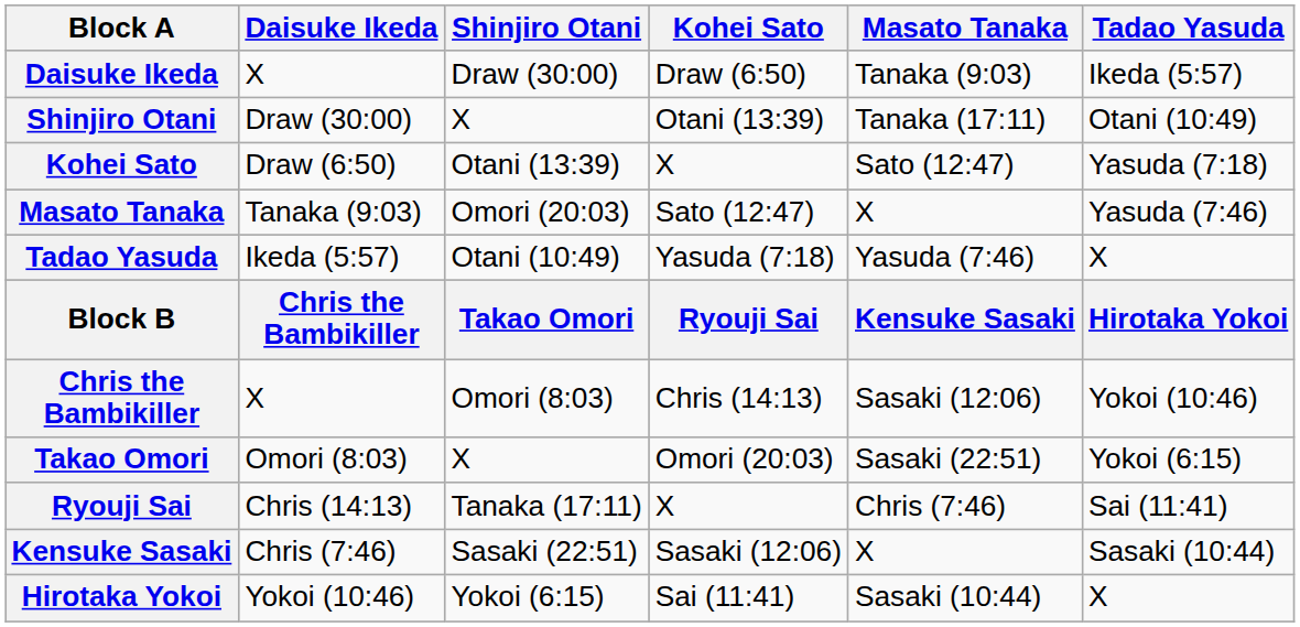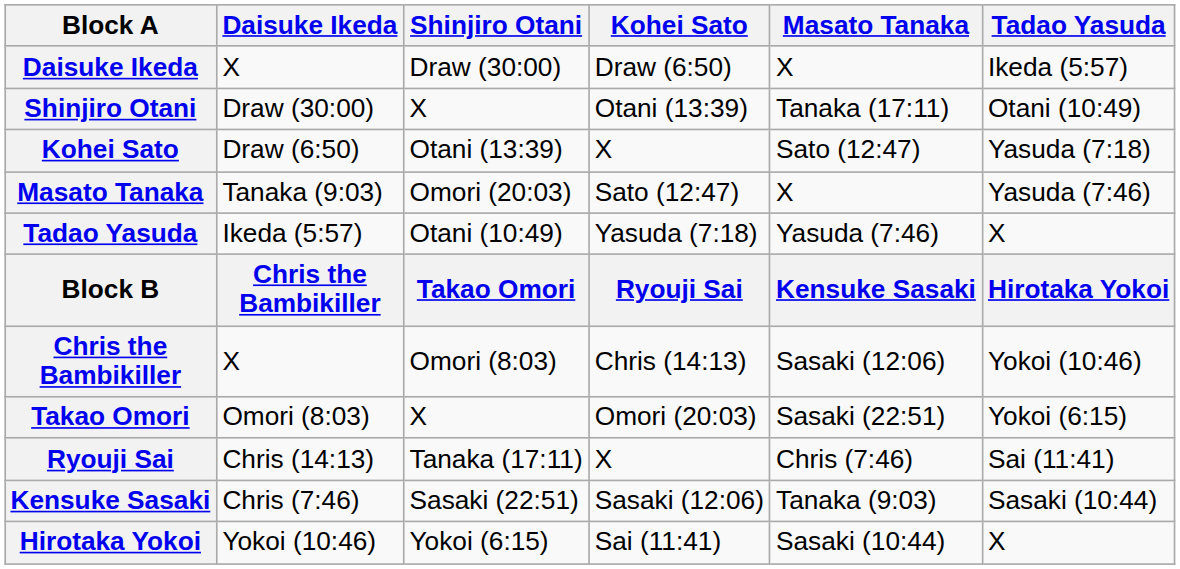row 2 | Masato Tanaka: Tanaka (9:03) -> X
row 11 | Masato Tanaka: X -> Tanaka (9:03)
